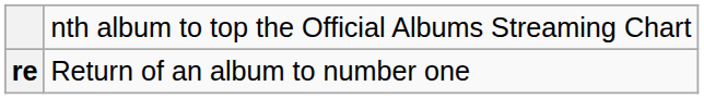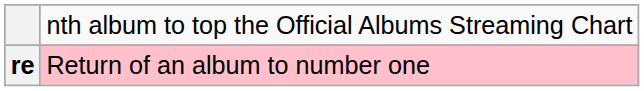re | column 2: no background -> pink background
